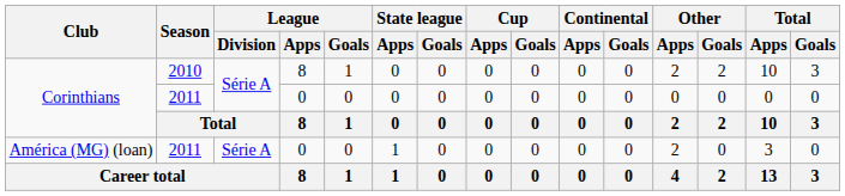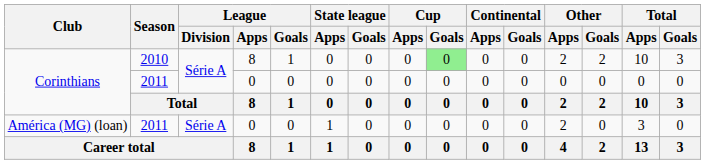Corinthians / 2010 | Cup / Goals: no background -> lightgreen background
